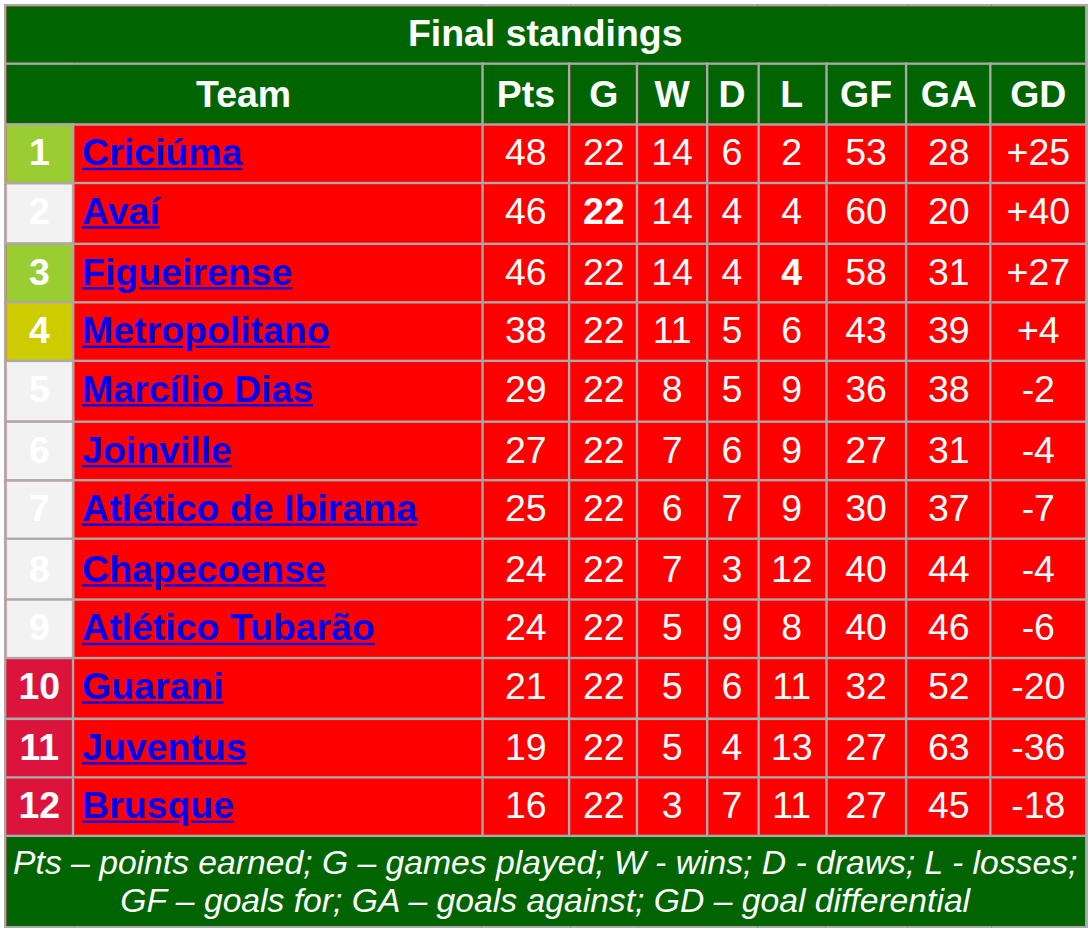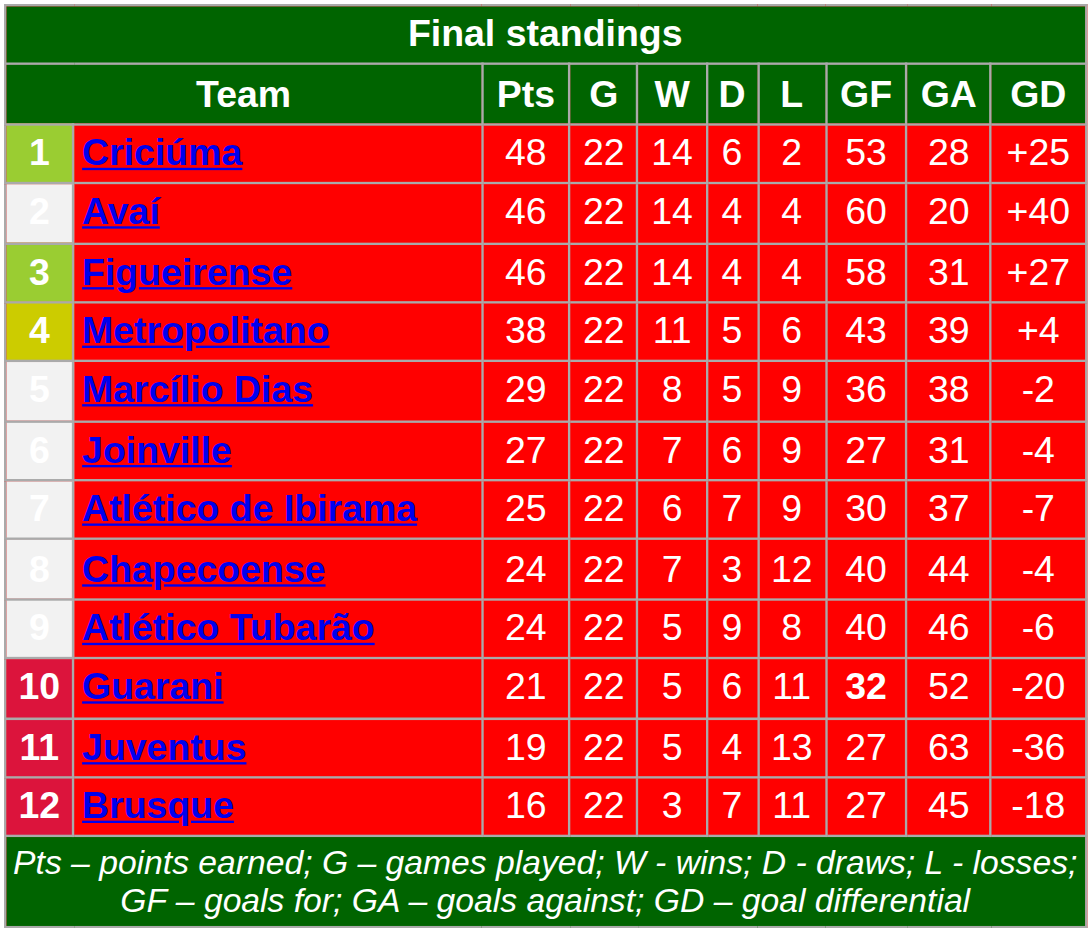Avaí | G: bold -> normal
Figueirense | L: bold -> normal
Guarani | GF: normal -> bold
